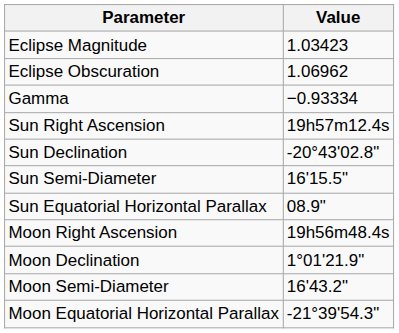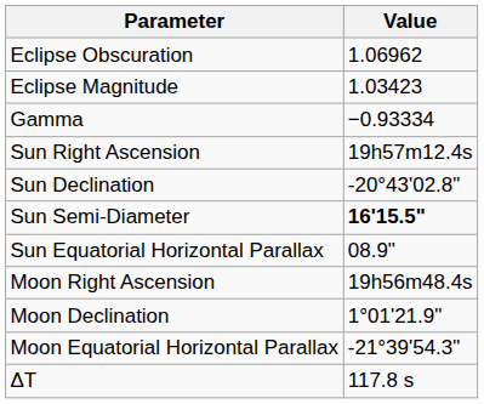rows swapped: Eclipse Magnitude <-> Eclipse Obscuration
Sun Semi-Diameter | Value: normal -> bold
- row: Moon Semi-Diameter | 16'43.2"
+ row: ΔT | 117.8 s
